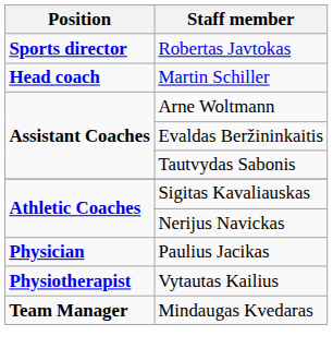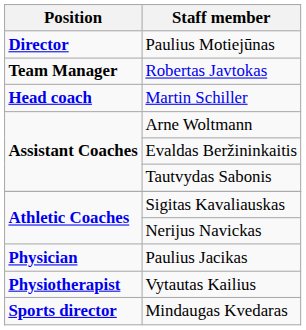+ row: Director | Paulius Motiejūnas
Robertas Javtokas | Position: Sports director -> Team Manager
Mindaugas Kvedaras | Position: Team Manager -> Sports director
